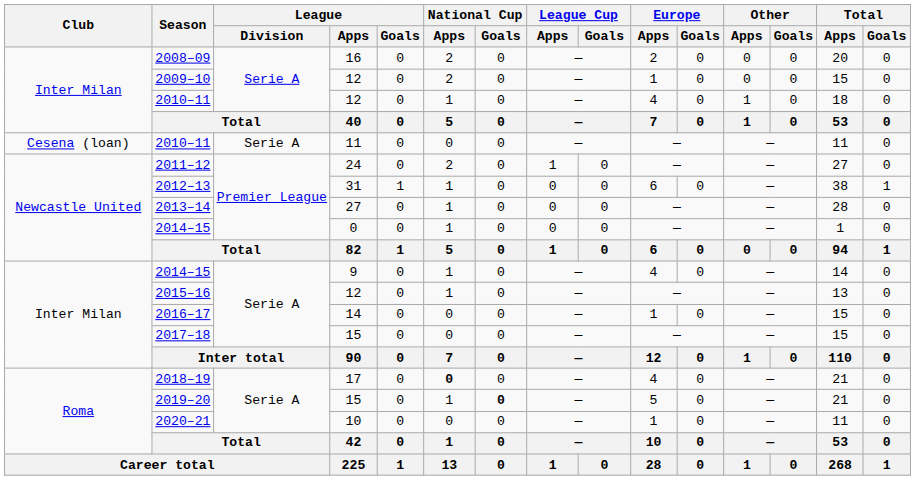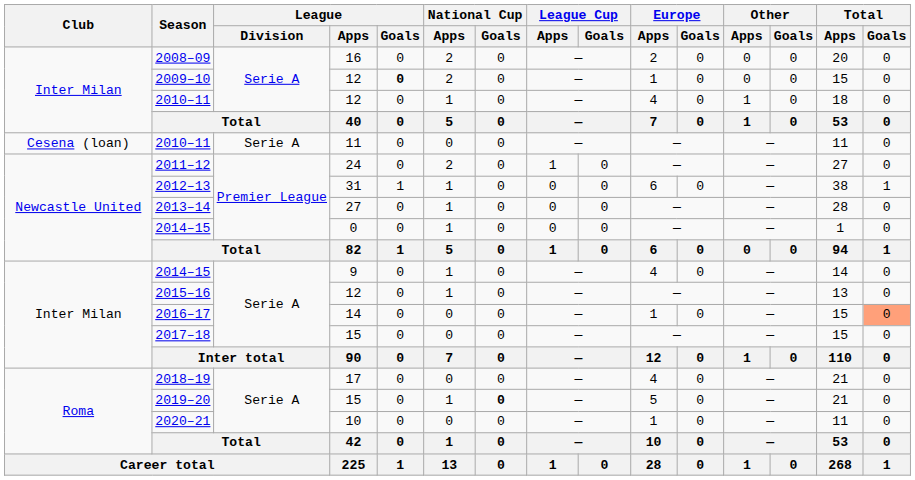2009–10 | League / Goals: normal -> bold
2016–17 | Total / Goals: no background -> lightsalmon background
2018–19 | National Cup / Apps: bold -> normal
